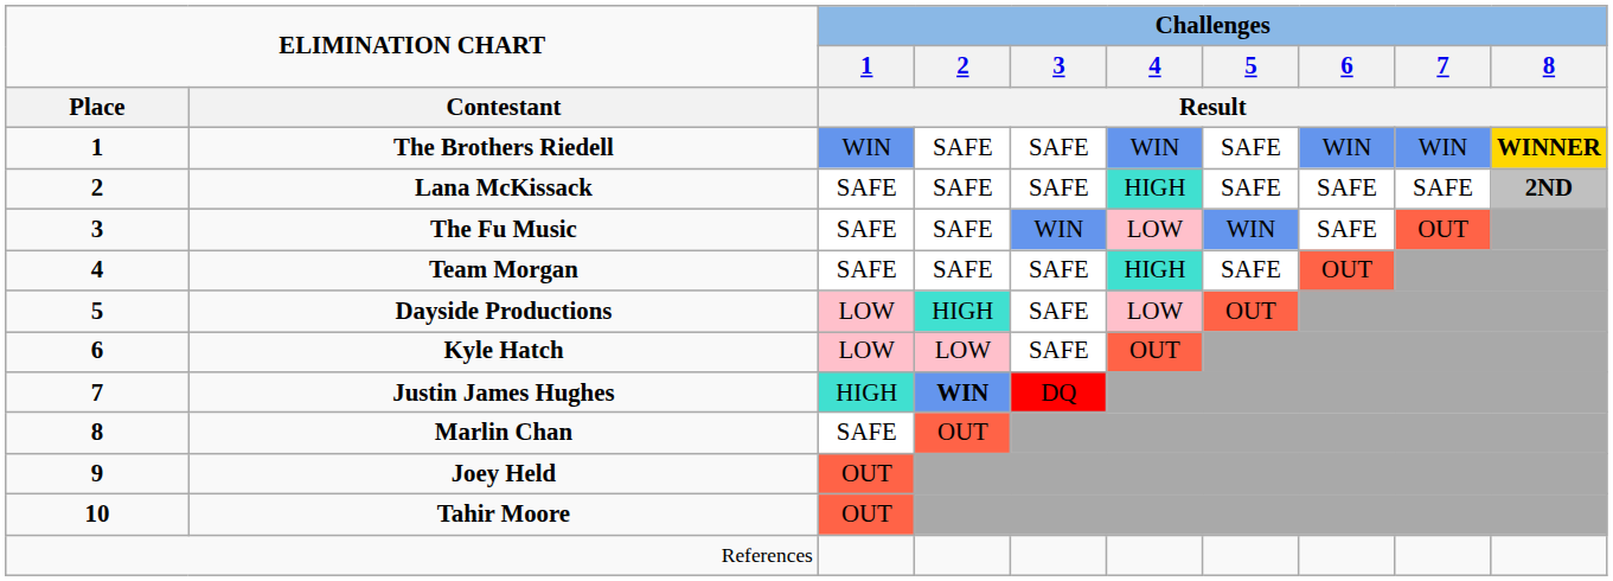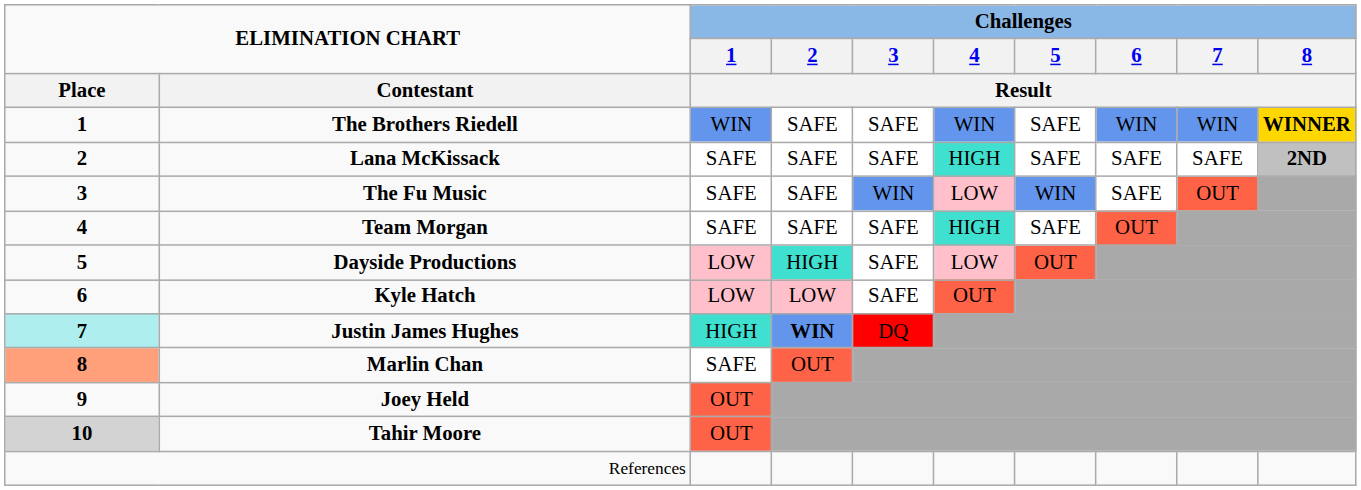Justin James Hughes | ELIMINATION CHART / Place: no background -> paleturquoise background
Marlin Chan | ELIMINATION CHART / Place: no background -> lightsalmon background
Tahir Moore | ELIMINATION CHART / Place: no background -> lightgrey background
